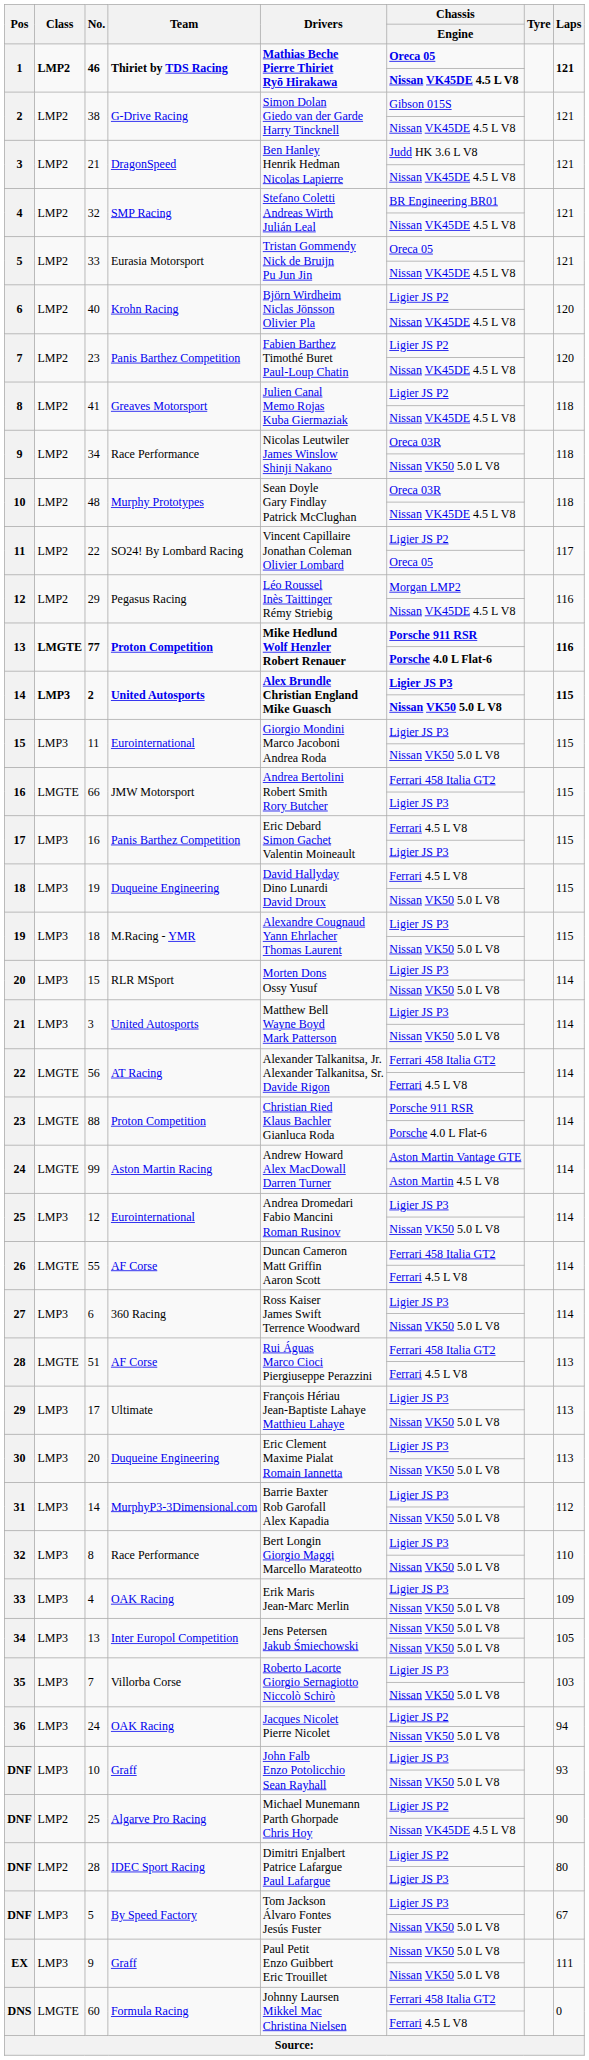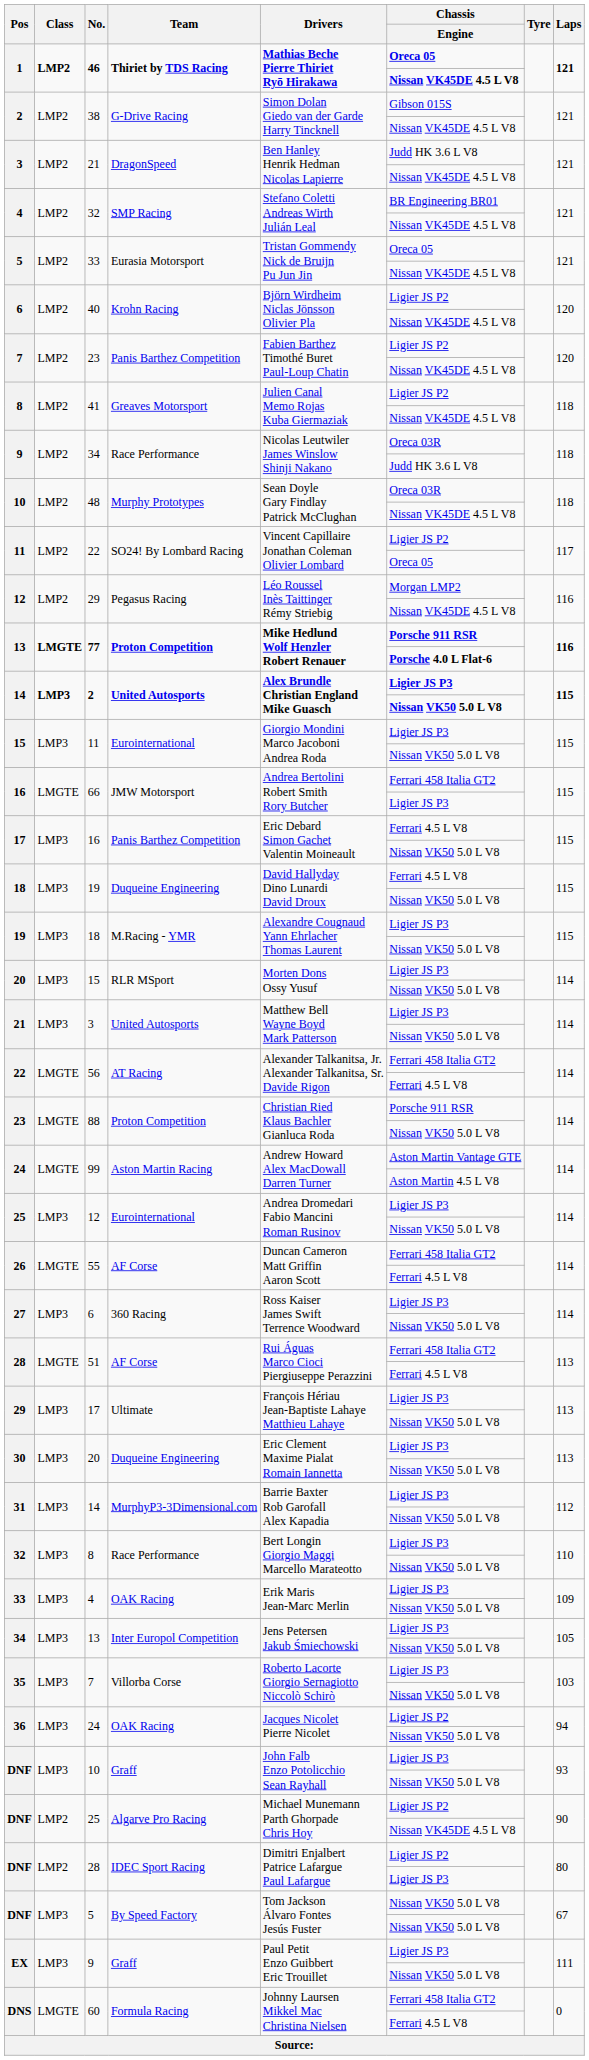row 20 | Chassis / Engine: Nissan VK50 5.0 L V8 -> Judd HK 3.6 L V8
row 36 | Chassis / Engine: Ligier JS P3 -> Nissan VK50 5.0 L V8
row 48 | Chassis / Engine: Porsche 4.0 L Flat-6 -> Nissan VK50 5.0 L V8
row 69 | Chassis / Engine: Nissan VK50 5.0 L V8 -> Ligier JS P3
row 81 | Chassis / Engine: Ligier JS P3 -> Nissan VK50 5.0 L V8
row 83 | Chassis / Engine: Nissan VK50 5.0 L V8 -> Ligier JS P3
